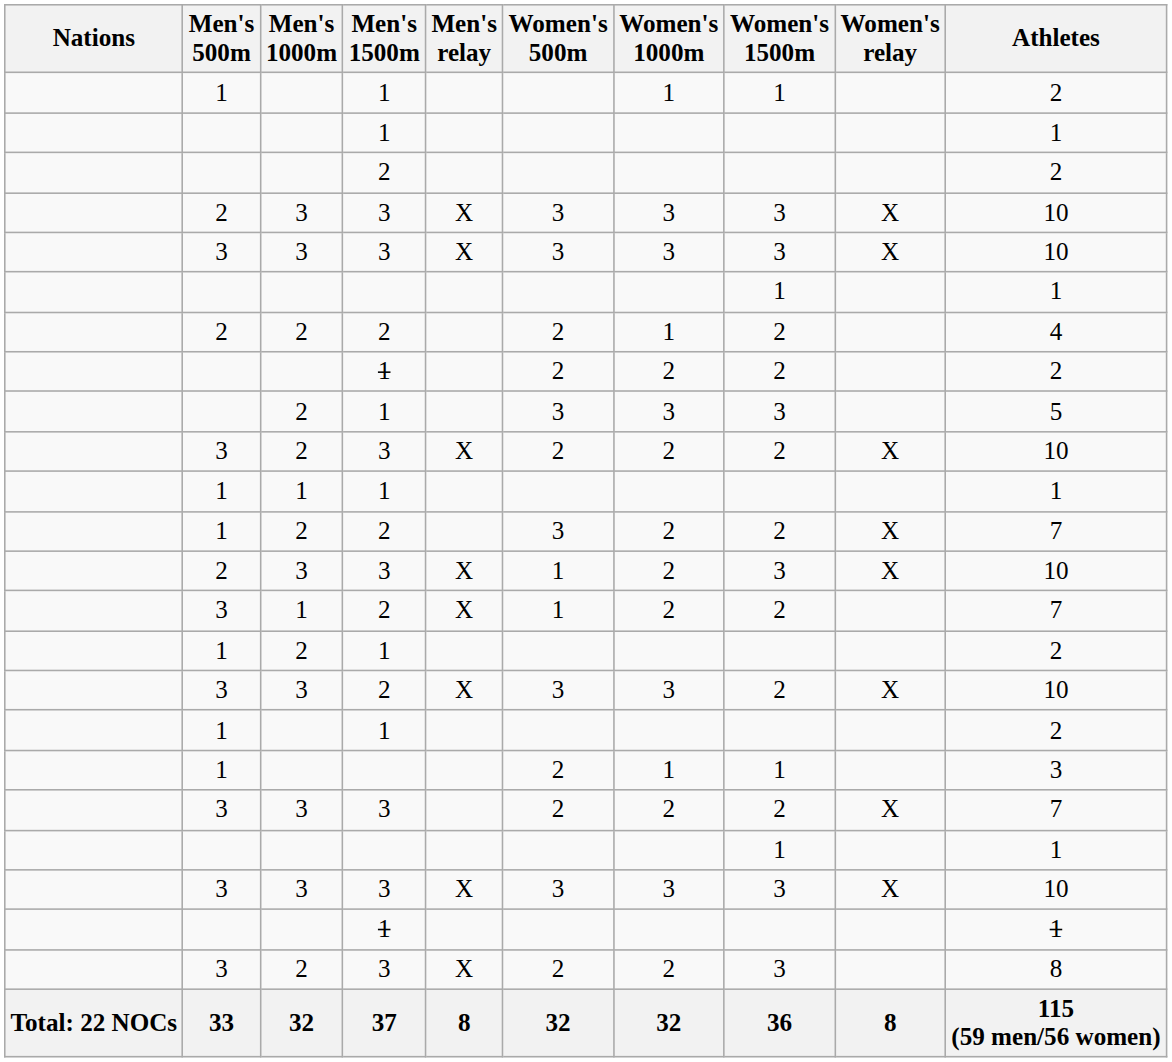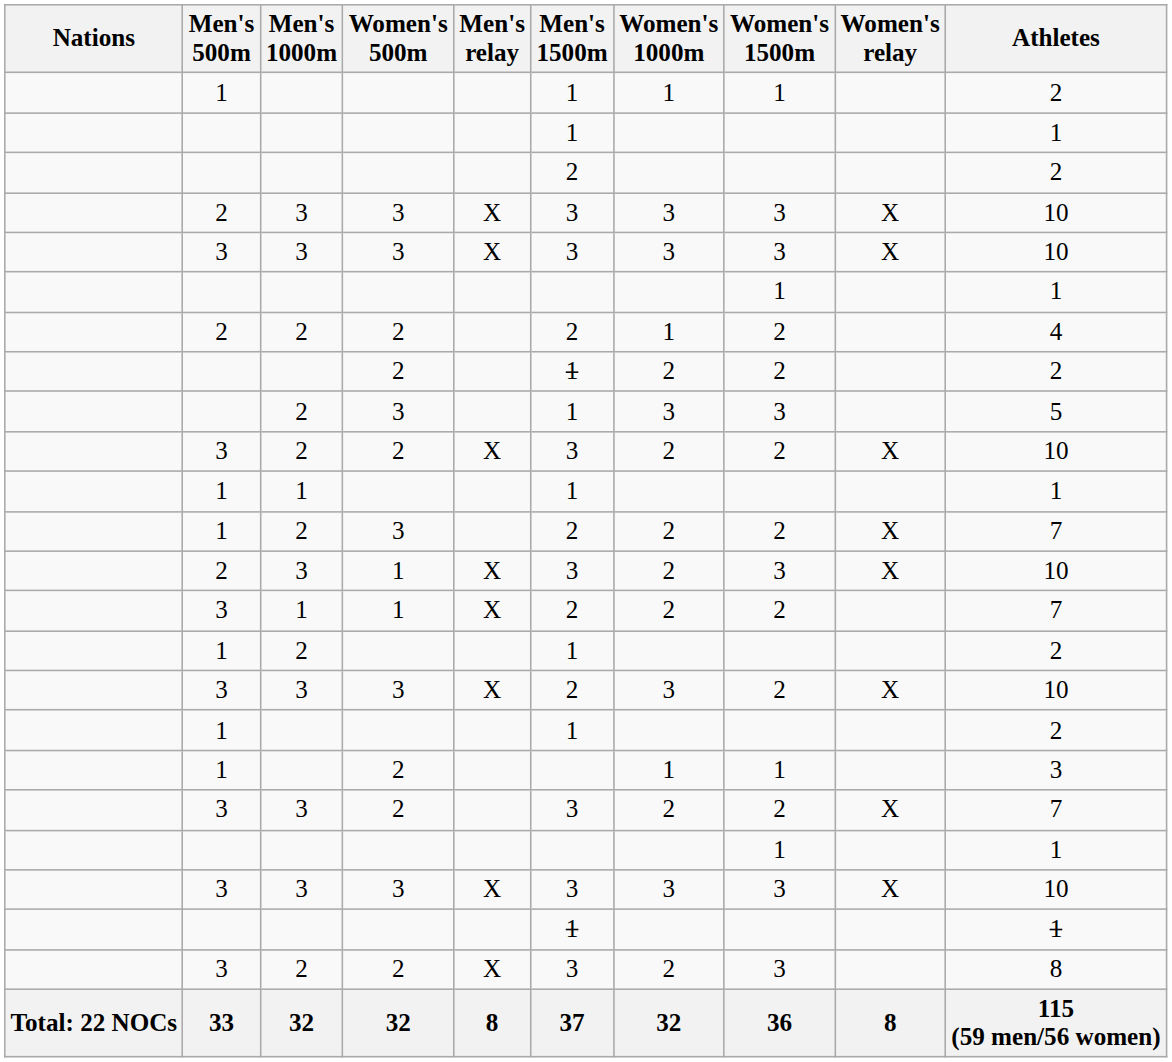columns swapped: Men's 1500m <-> Women's 500m
